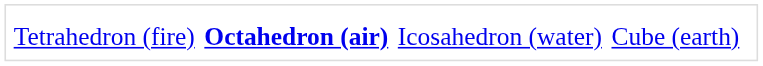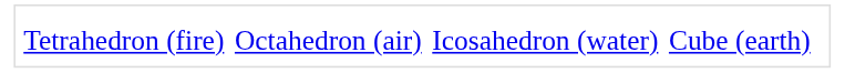Tetrahedron (fire) | column 2: bold -> normal
